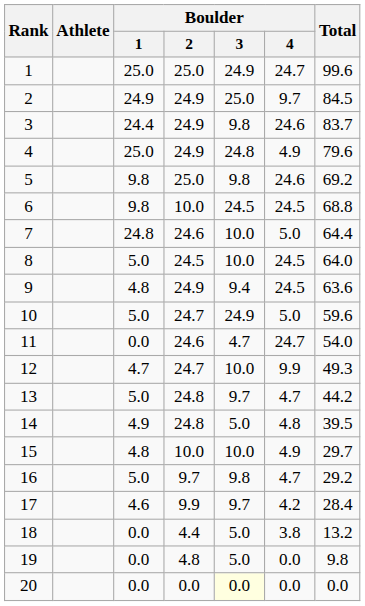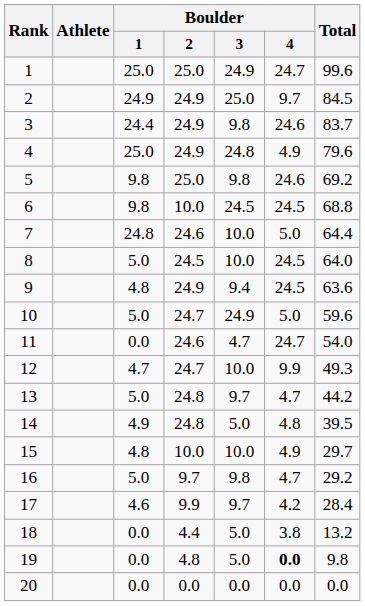19 | Boulder / 4: normal -> bold
20 | Boulder / 3: lightyellow background -> no background
